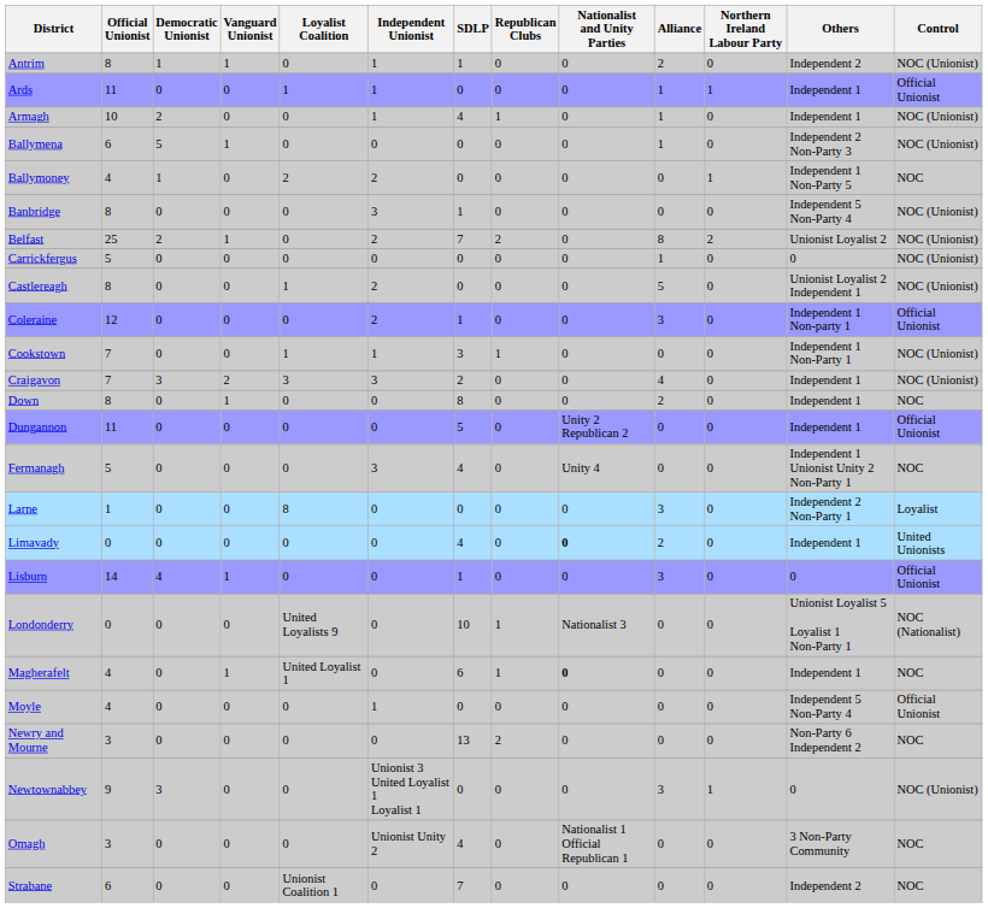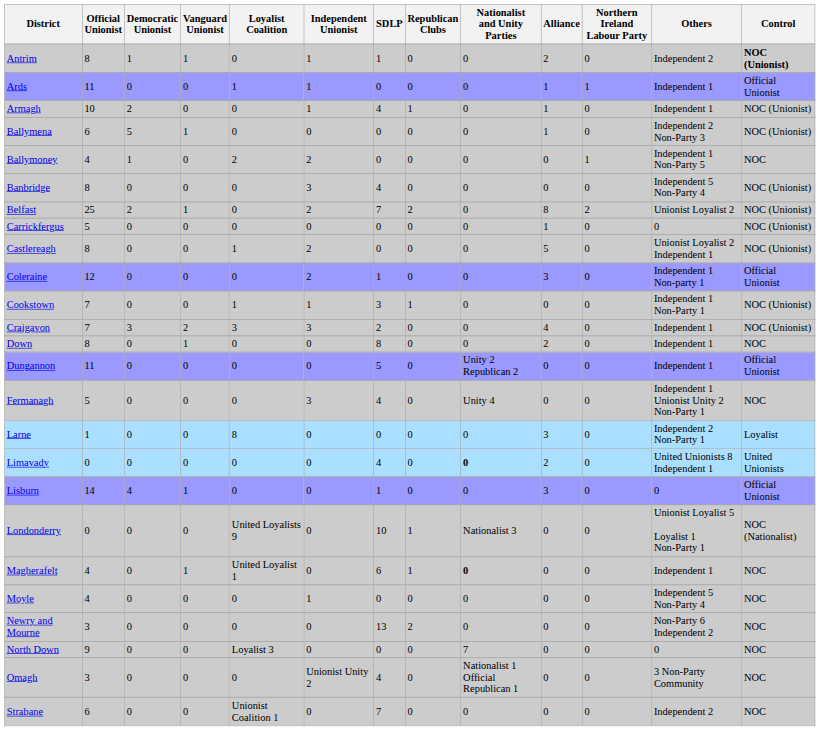Antrim | Control: normal -> bold
Banbridge | SDLP: 1 -> 4
Limavady | Others: Independent 1 -> United Unionists 8 Independent 1
Moyle | Control: Official Unionist -> NOC
- row: Newtownabbey | 9 | 3 | 0 | 0 | Unionist 3 United Loyalist 1 Loyalist 1 | 0 | 0 | 0 | 3 | 1 | 0 | NOC (Unionist)
+ row: North Down | 9 | 0 | 0 | Loyalist 3 | 0 | 0 | 0 | 7 | 0 | 0 | 0 | NOC
